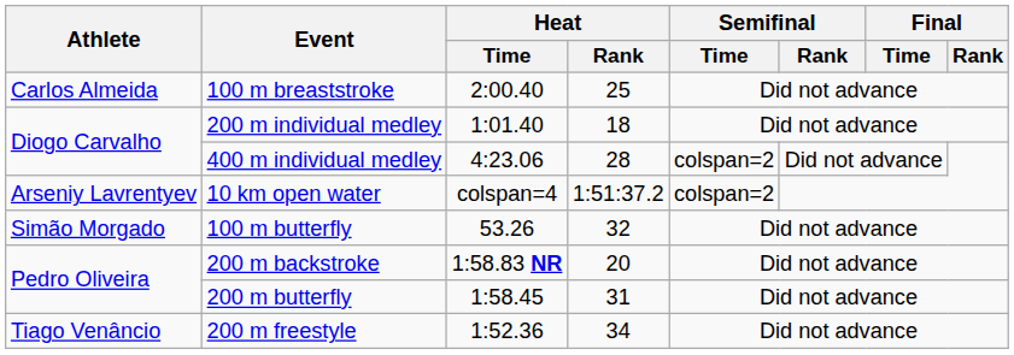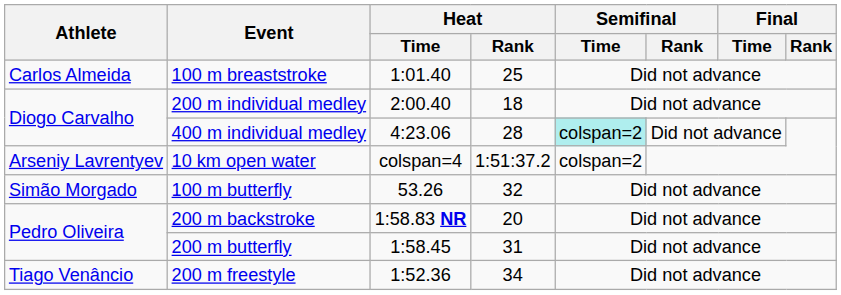100 m breaststroke | Heat / Time: 2:00.40 -> 1:01.40
200 m individual medley | Heat / Time: 1:01.40 -> 2:00.40
400 m individual medley | Semifinal / Time: no background -> paleturquoise background
